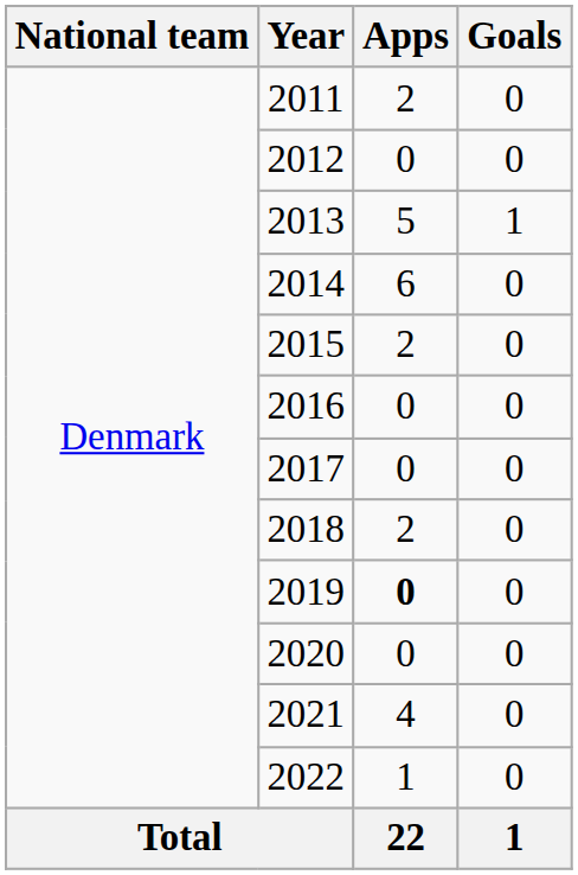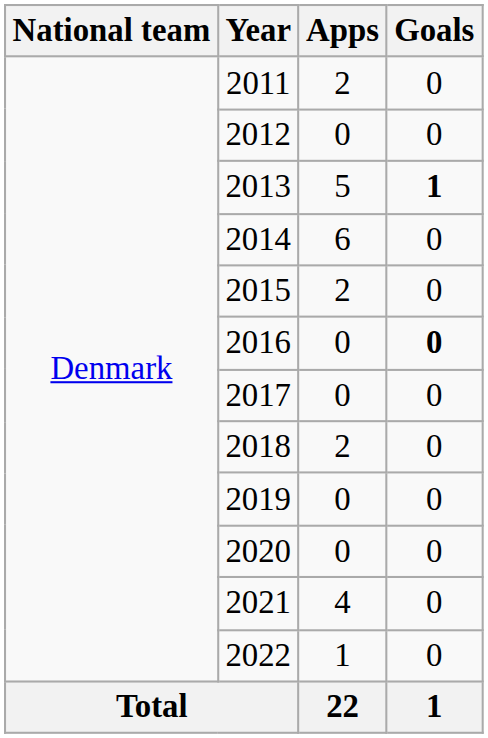2013 | Goals: normal -> bold
2016 | Goals: normal -> bold
2019 | Apps: bold -> normal
